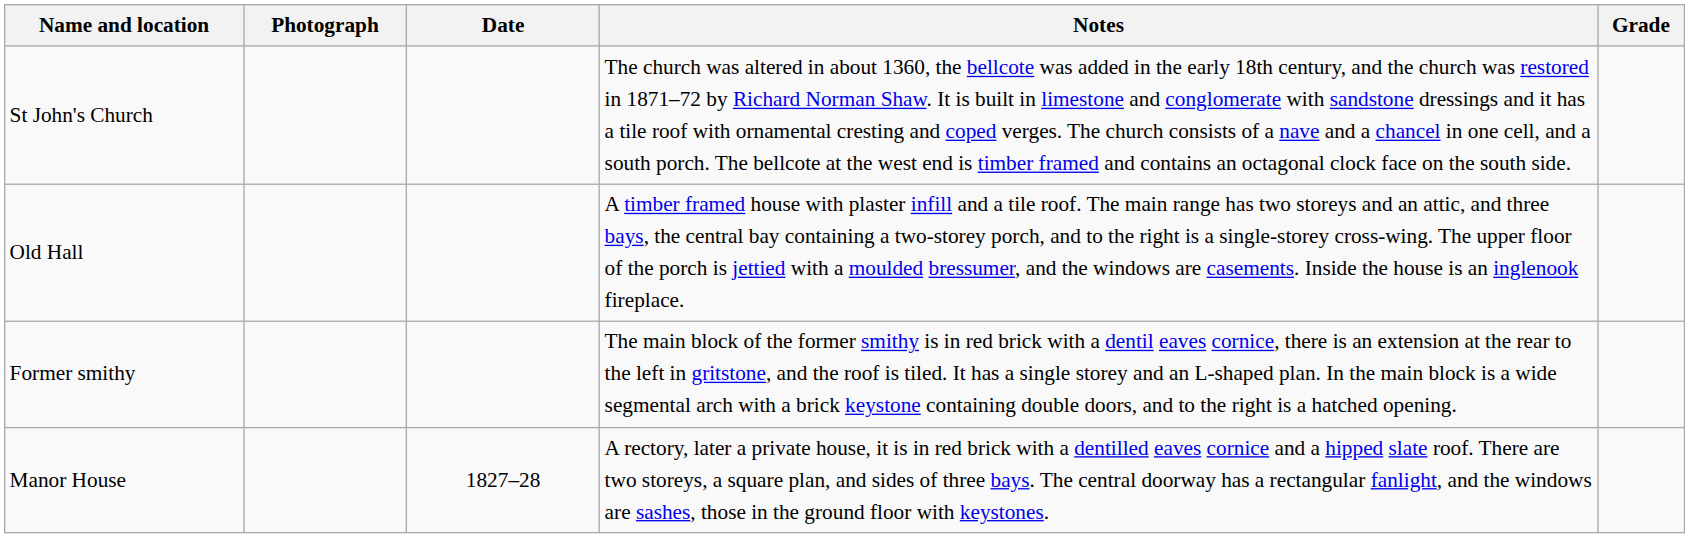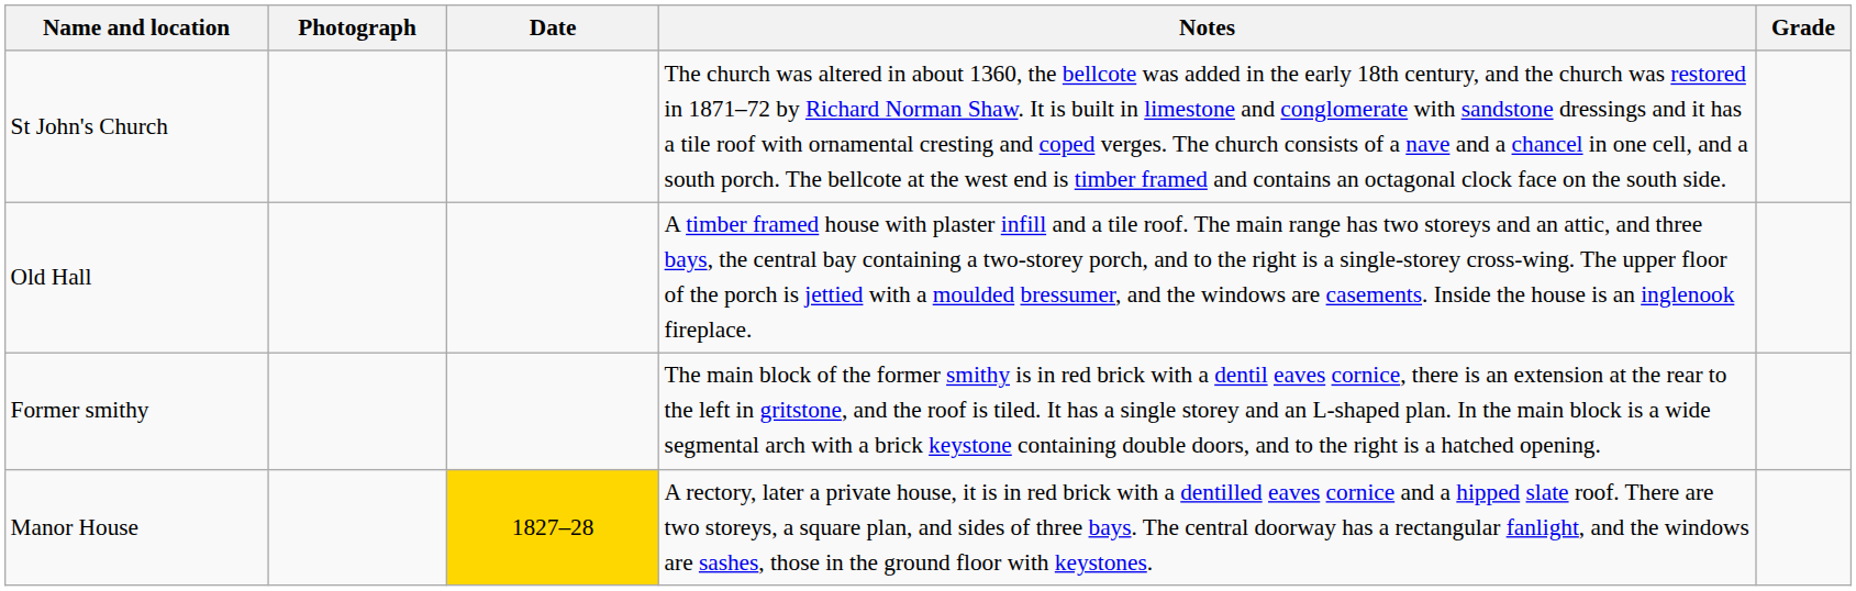Manor House | Date: no background -> gold background
